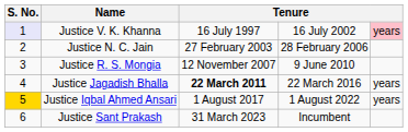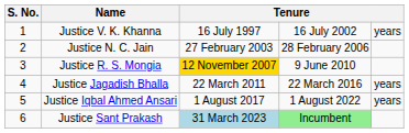Justice V. K. Khanna | S. No.: lavender background -> no background
Justice V. K. Khanna | column 5: pink background -> no background
Justice R. S. Mongia | column 3: no background -> gold background
Justice Jagadish Bhalla | column 3: bold -> normal
Justice Iqbal Ahmed Ansari | S. No.: gold background -> no background
Justice Sant Prakash | column 3: no background -> lightblue background
Justice Sant Prakash | column 4: no background -> lightgreen background
